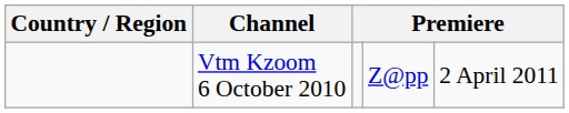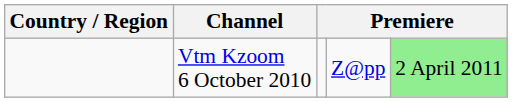Vtm Kzoom 6 October 2010 | column 5: no background -> lightgreen background
